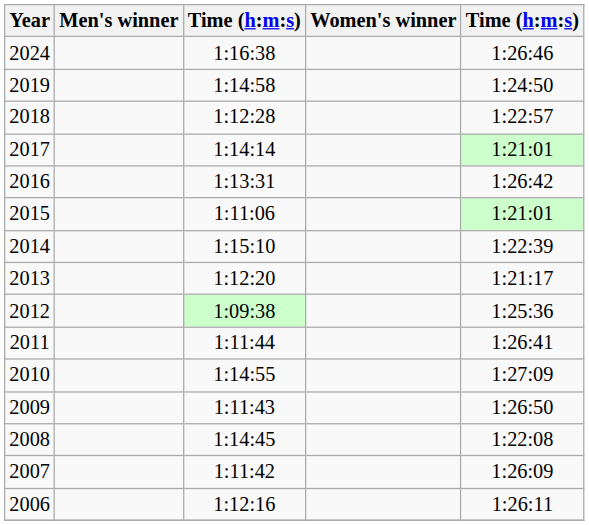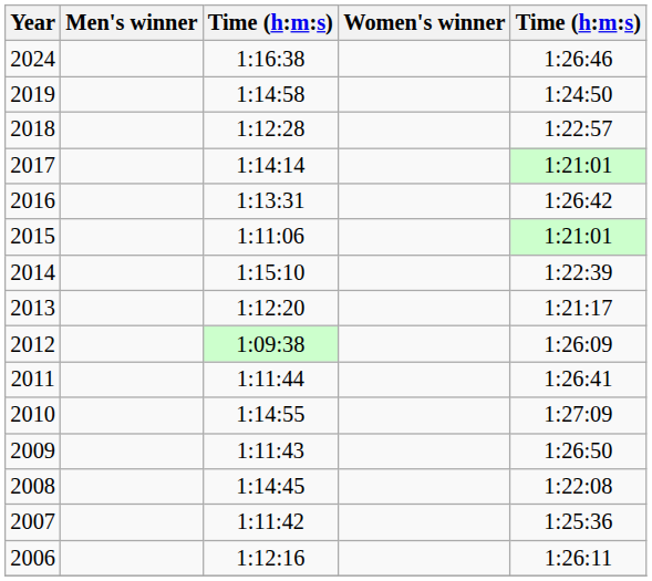2012 | column 5: 1:25:36 -> 1:26:09
2007 | column 5: 1:26:09 -> 1:25:36
